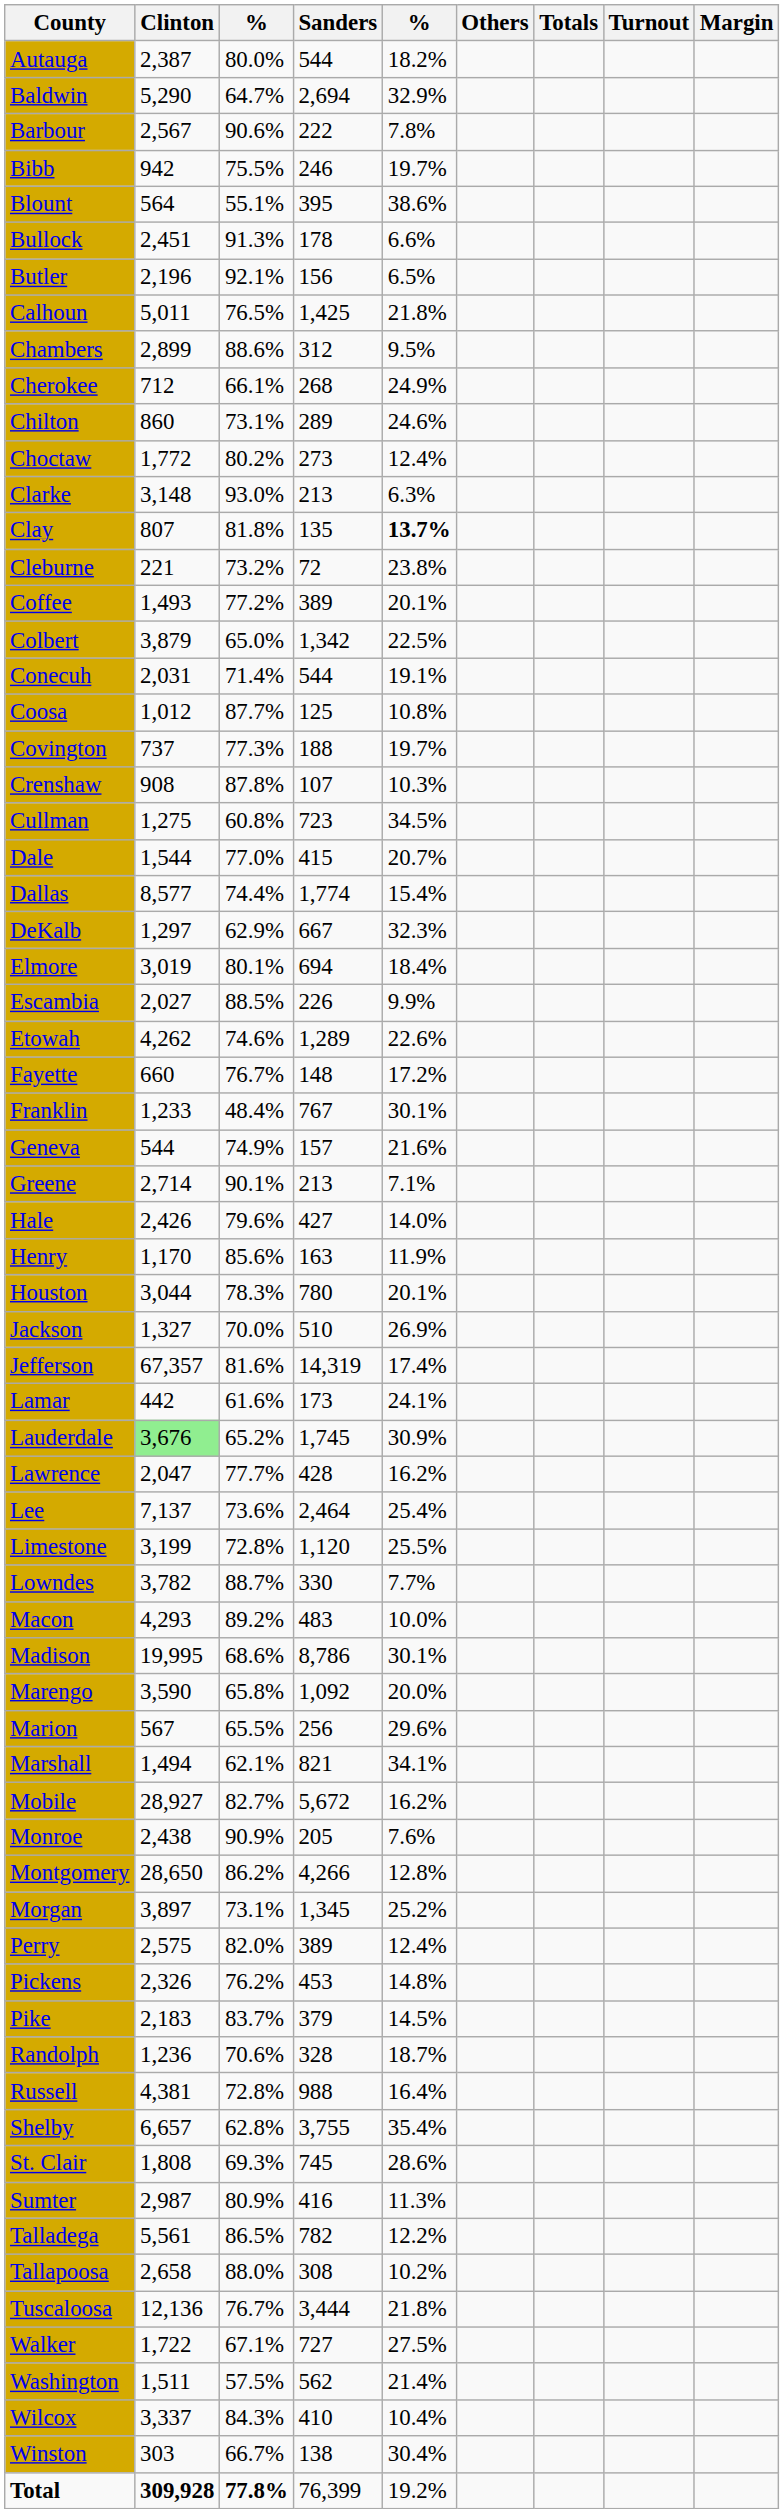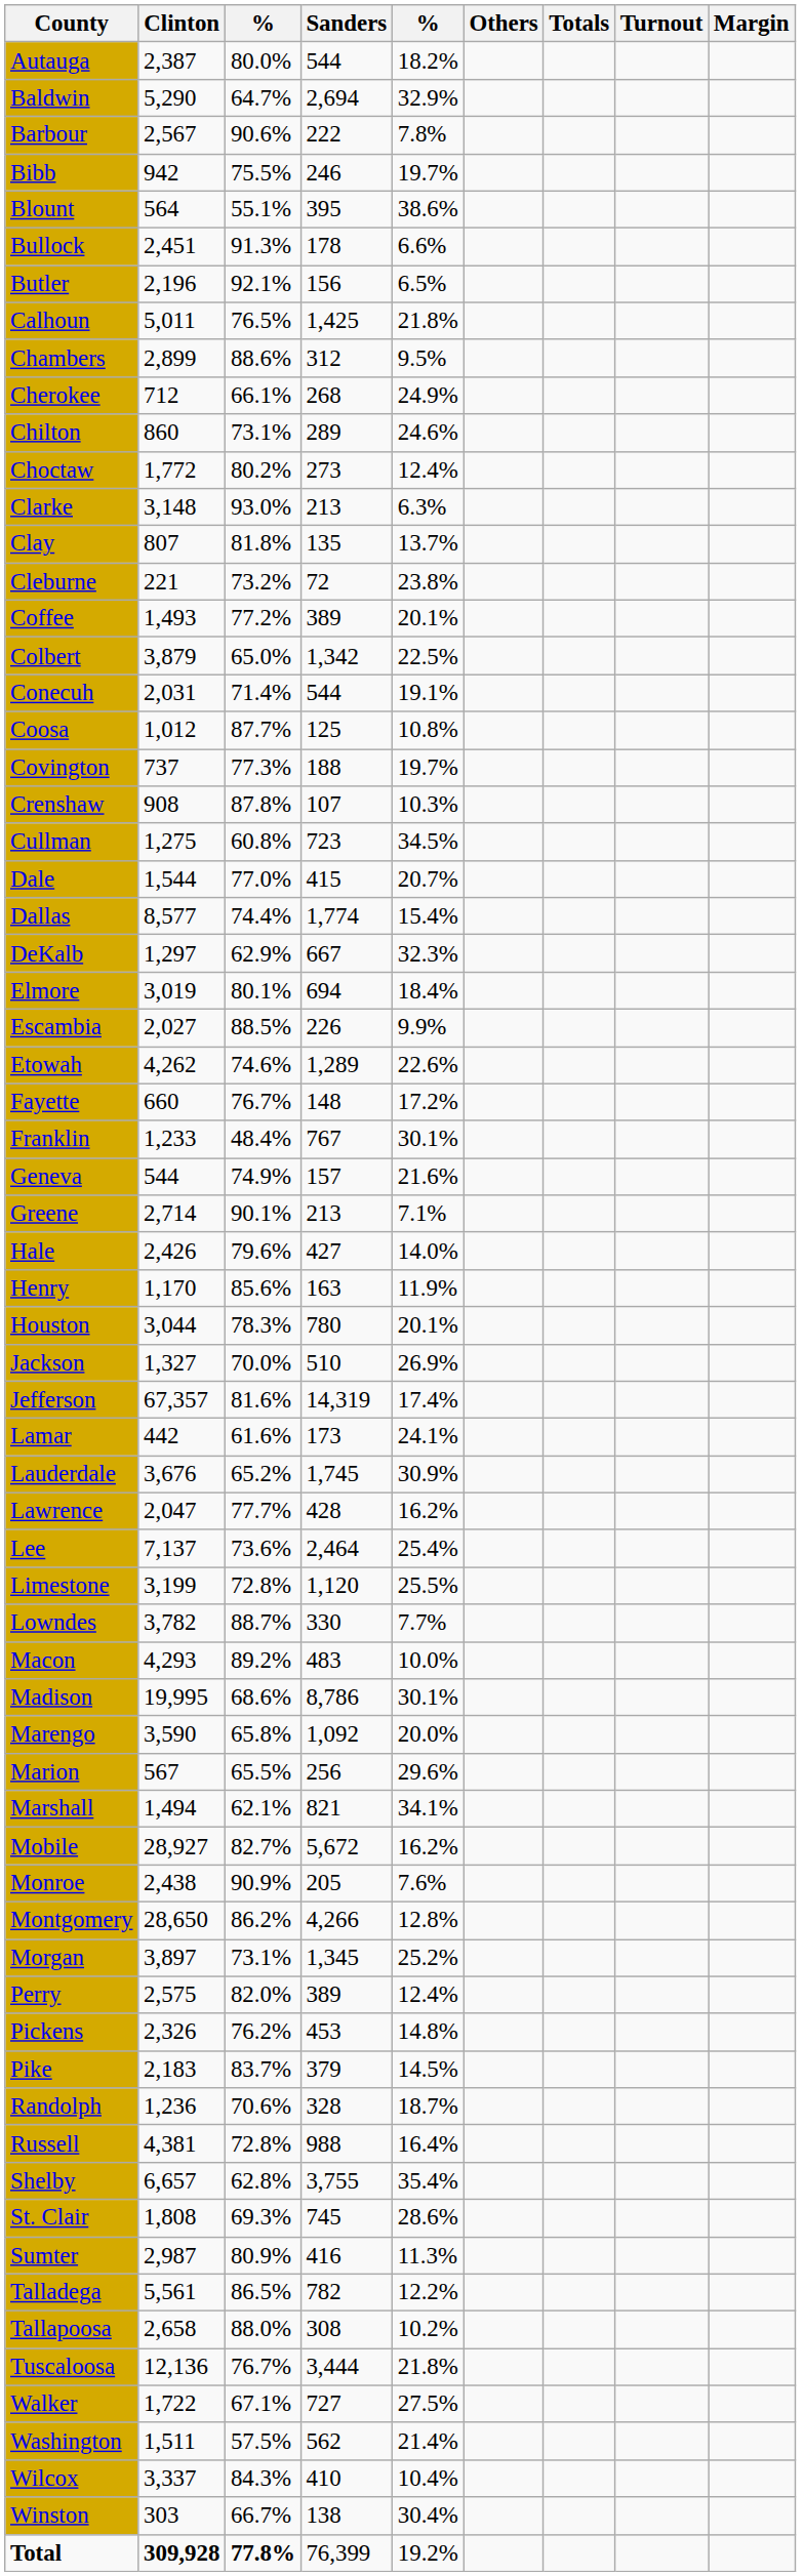Clay | column 5: bold -> normal
Lauderdale | Clinton: lightgreen background -> no background
